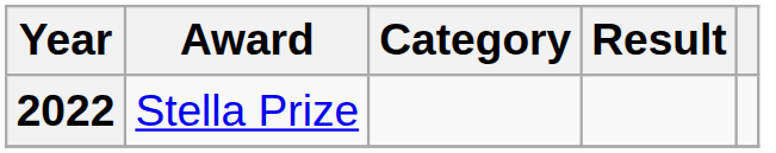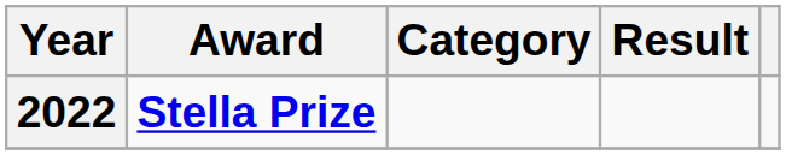2022 | Award: normal -> bold
